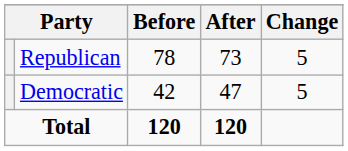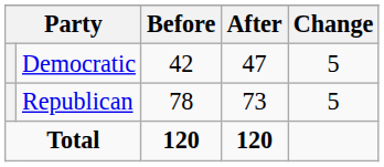rows swapped: Republican <-> Democratic
